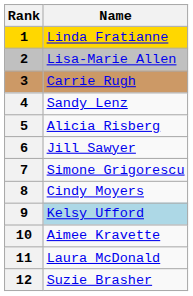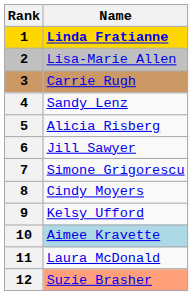Linda Fratianne | Name: normal -> bold
Kelsy Ufford | Name: lightblue background -> no background
Aimee Kravette | Name: no background -> lightblue background
Suzie Brasher | Name: no background -> lightsalmon background
